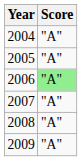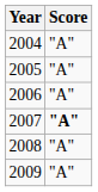2006 | Score: lightgreen background -> no background
2007 | Score: normal -> bold
